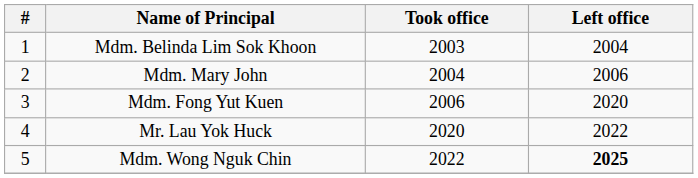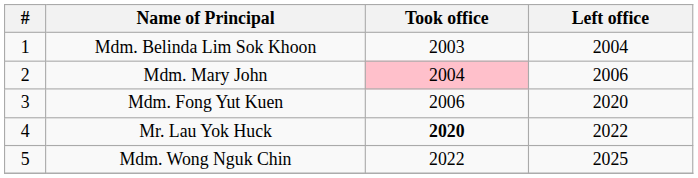Mdm. Mary John | Took office: no background -> pink background
Mr. Lau Yok Huck | Took office: normal -> bold
Mdm. Wong Nguk Chin | Left office: bold -> normal
